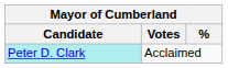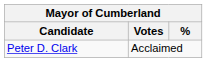Peter D. Clark | Candidate: paleturquoise background -> no background
